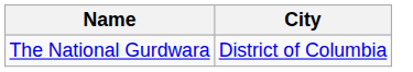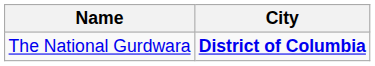The National Gurdwara | City: normal -> bold
